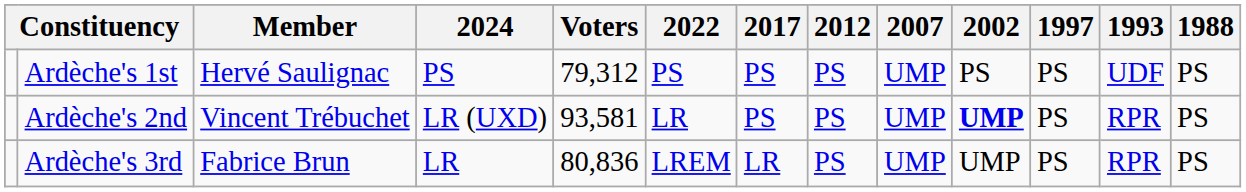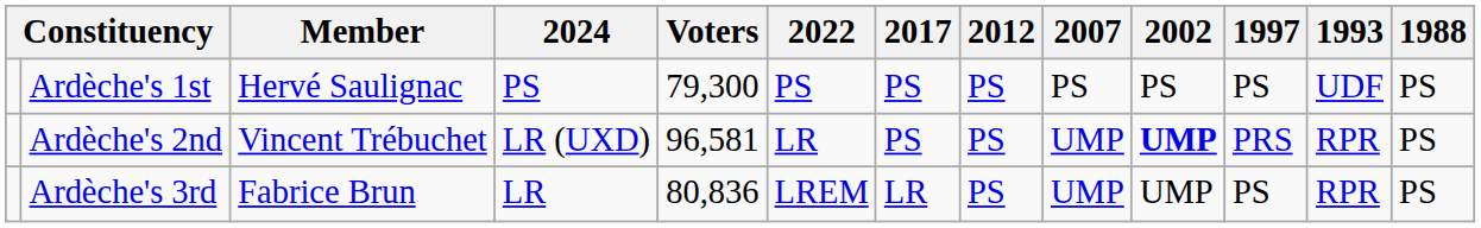Ardèche's 1st | Voters: 79,312 -> 79,300
Ardèche's 1st | 2007: UMP -> PS
Ardèche's 2nd | Voters: 93,581 -> 96,581
Ardèche's 2nd | 1997: PS -> PRS
